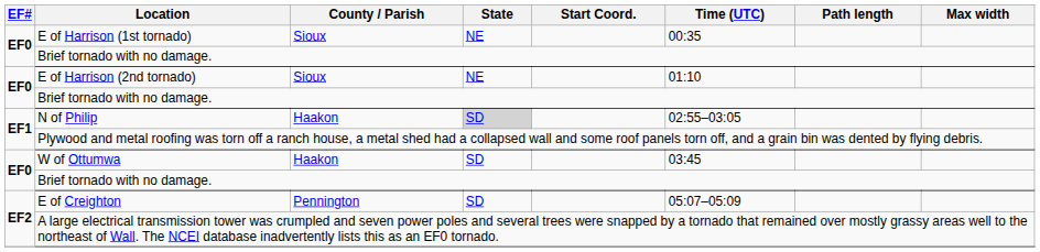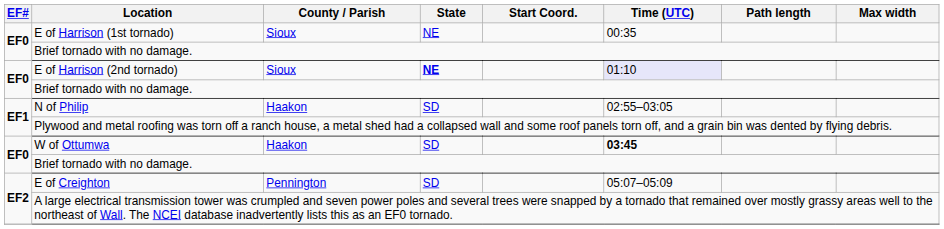E of Harrison (2nd tornado) | State: normal -> bold
E of Harrison (2nd tornado) | Time (UTC): no background -> lavender background
N of Philip | State: lightgrey background -> no background
W of Ottumwa | Time (UTC): normal -> bold
